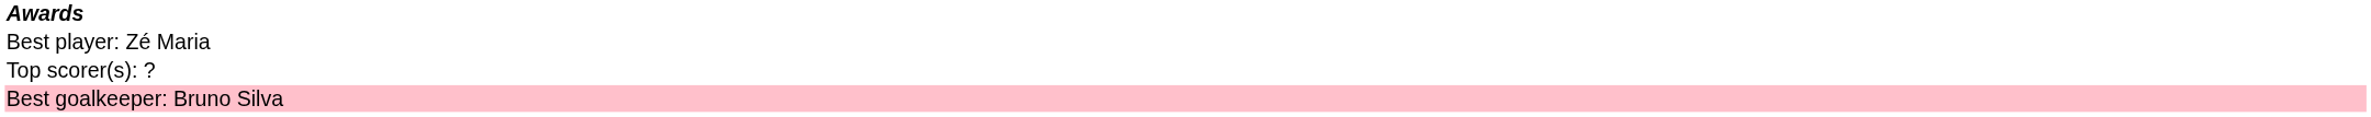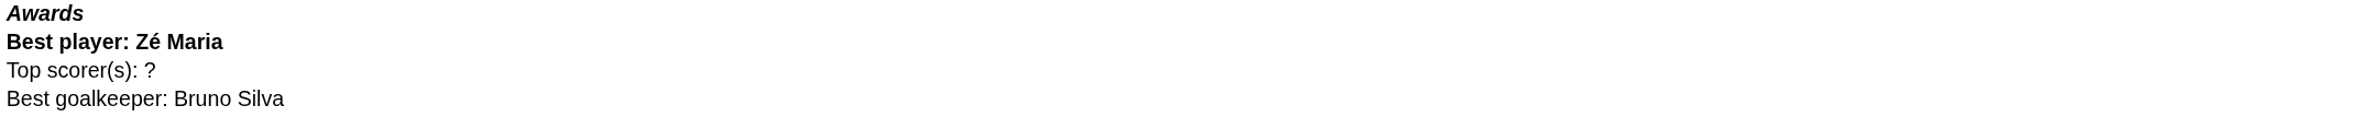Best player: Zé Maria | Awards: normal -> bold
Best goalkeeper: Bruno Silva | Awards: pink background -> no background
